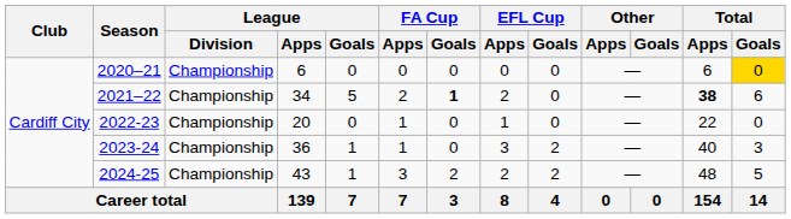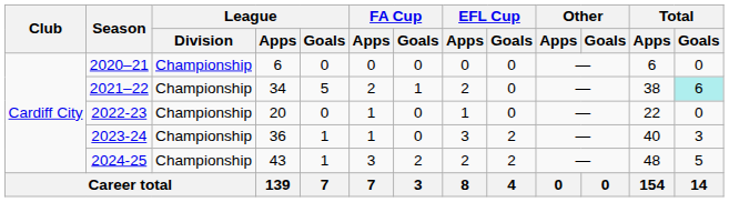2020–21 | Total / Goals: gold background -> no background
2021–22 | FA Cup / Goals: bold -> normal
2021–22 | Total / Apps: bold -> normal
2021–22 | Total / Goals: no background -> paleturquoise background
